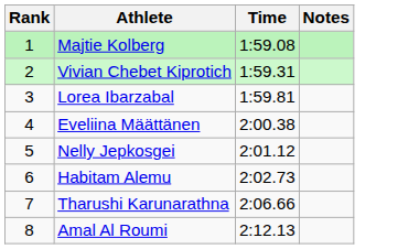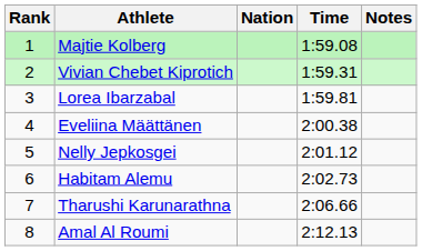+ column: Nation
